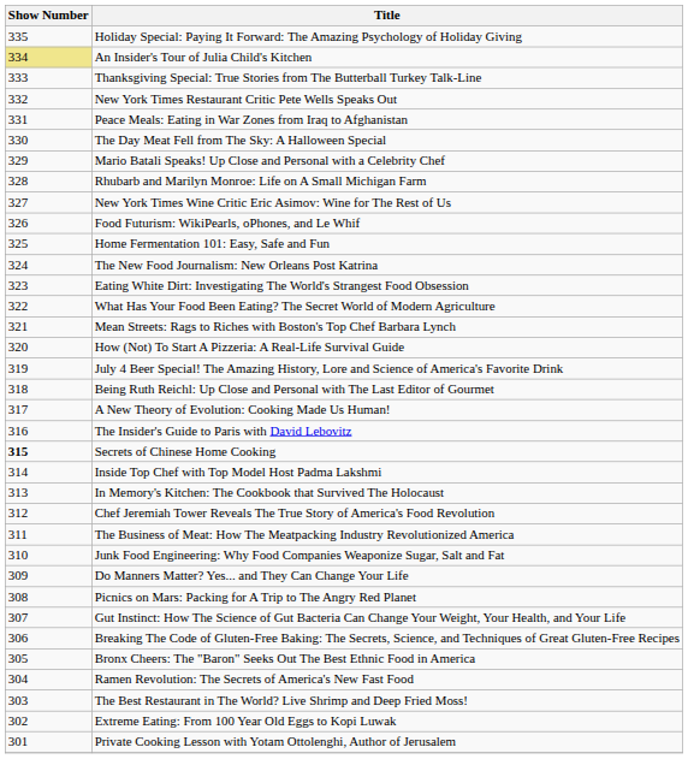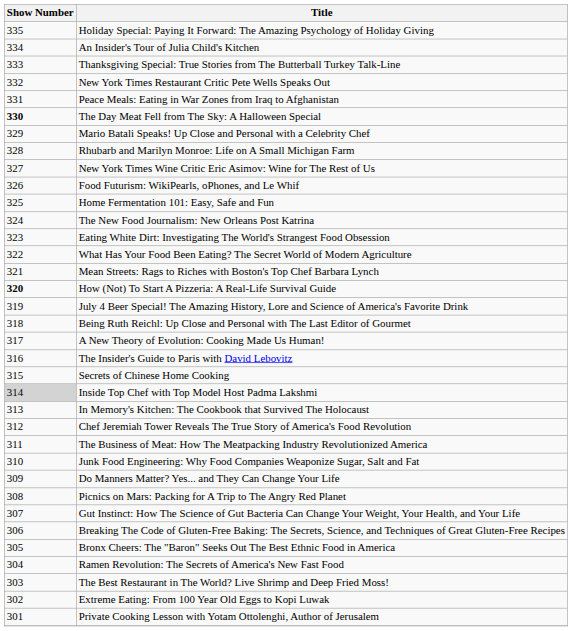An Insider's Tour of Julia Child's Kitchen | Show Number: khaki background -> no background
The Day Meat Fell from The Sky: A Halloween Special | Show Number: normal -> bold
How (Not) To Start A Pizzeria: A Real-Life Survival Guide | Show Number: normal -> bold
Secrets of Chinese Home Cooking | Show Number: bold -> normal
Inside Top Chef with Top Model Host Padma Lakshmi | Show Number: no background -> lightgrey background
